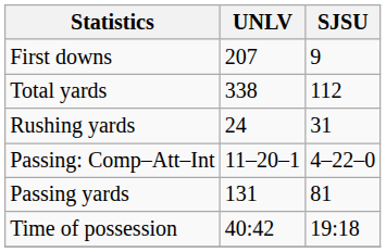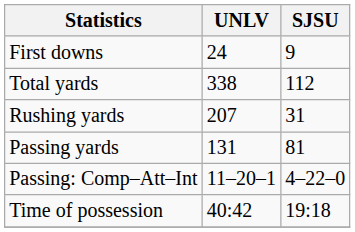First downs | UNLV: 207 -> 24
Rushing yards | UNLV: 24 -> 207
rows swapped: Passing yards <-> Passing: Comp–Att–Int
